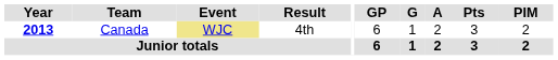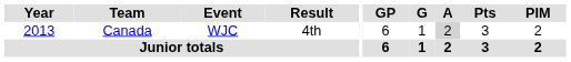Canada | Year: bold -> normal
Canada | Event: khaki background -> no background
Canada | A: no background -> lightgrey background
